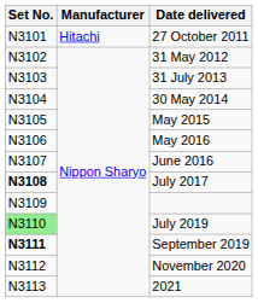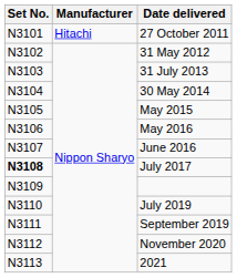July 2019 | Set No.: lightgreen background -> no background
September 2019 | Set No.: bold -> normal
